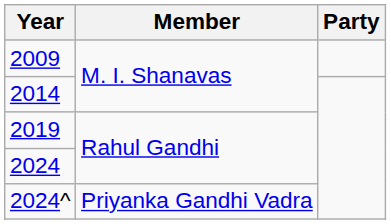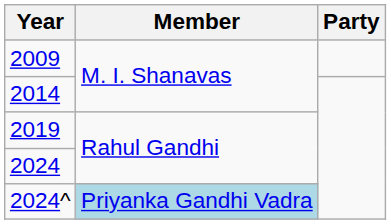2024^ | Member: no background -> lightblue background
